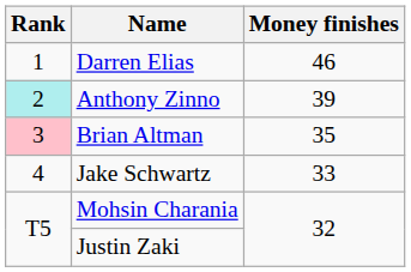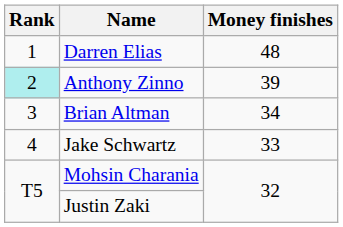Darren Elias | Money finishes: 46 -> 48
Brian Altman | Rank: pink background -> no background
Brian Altman | Money finishes: 35 -> 34
